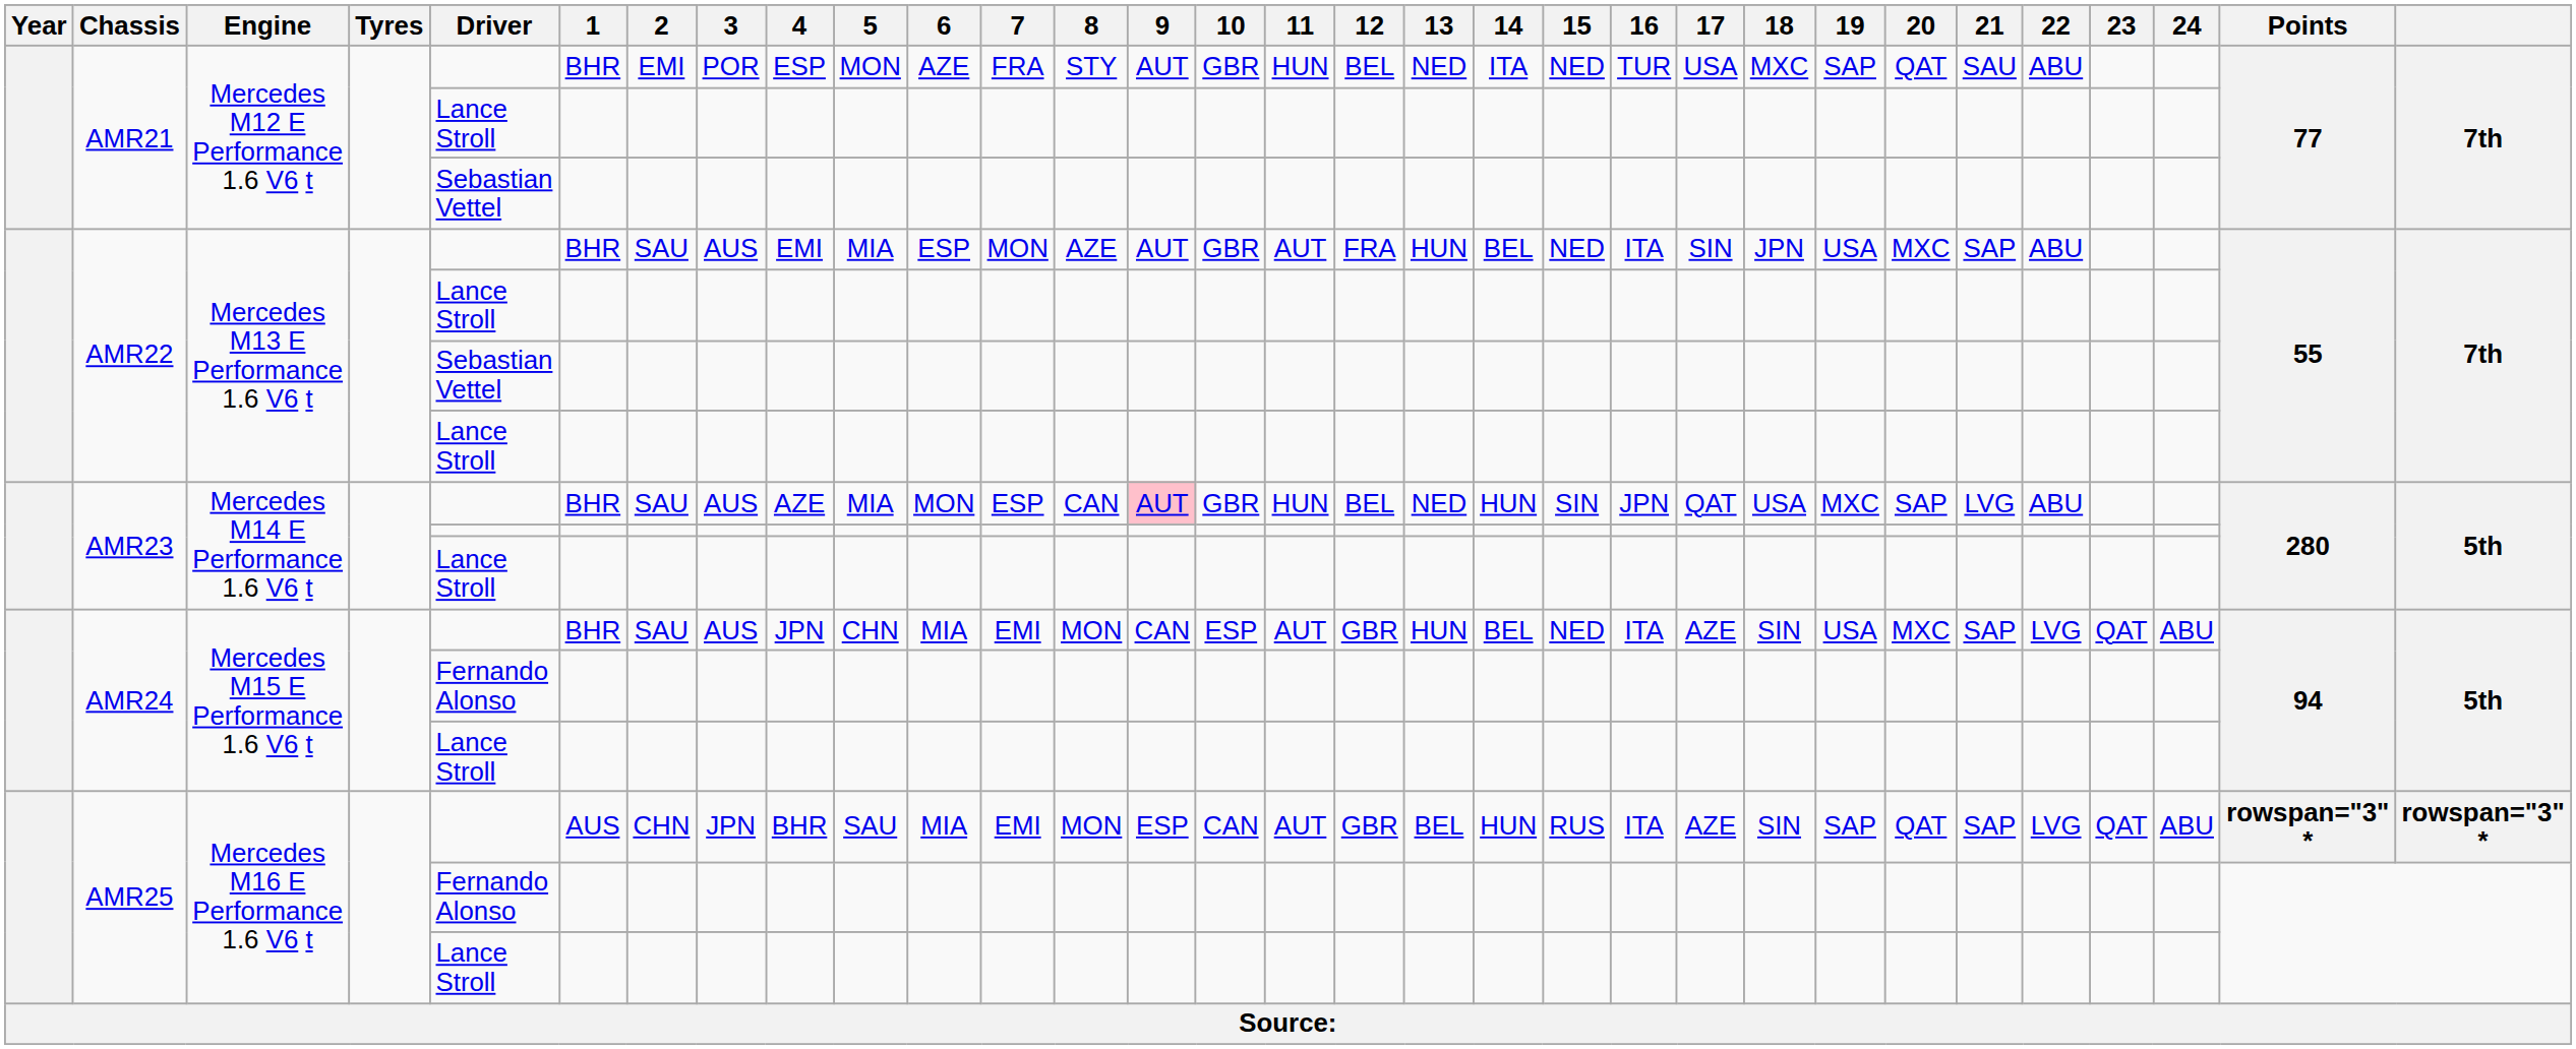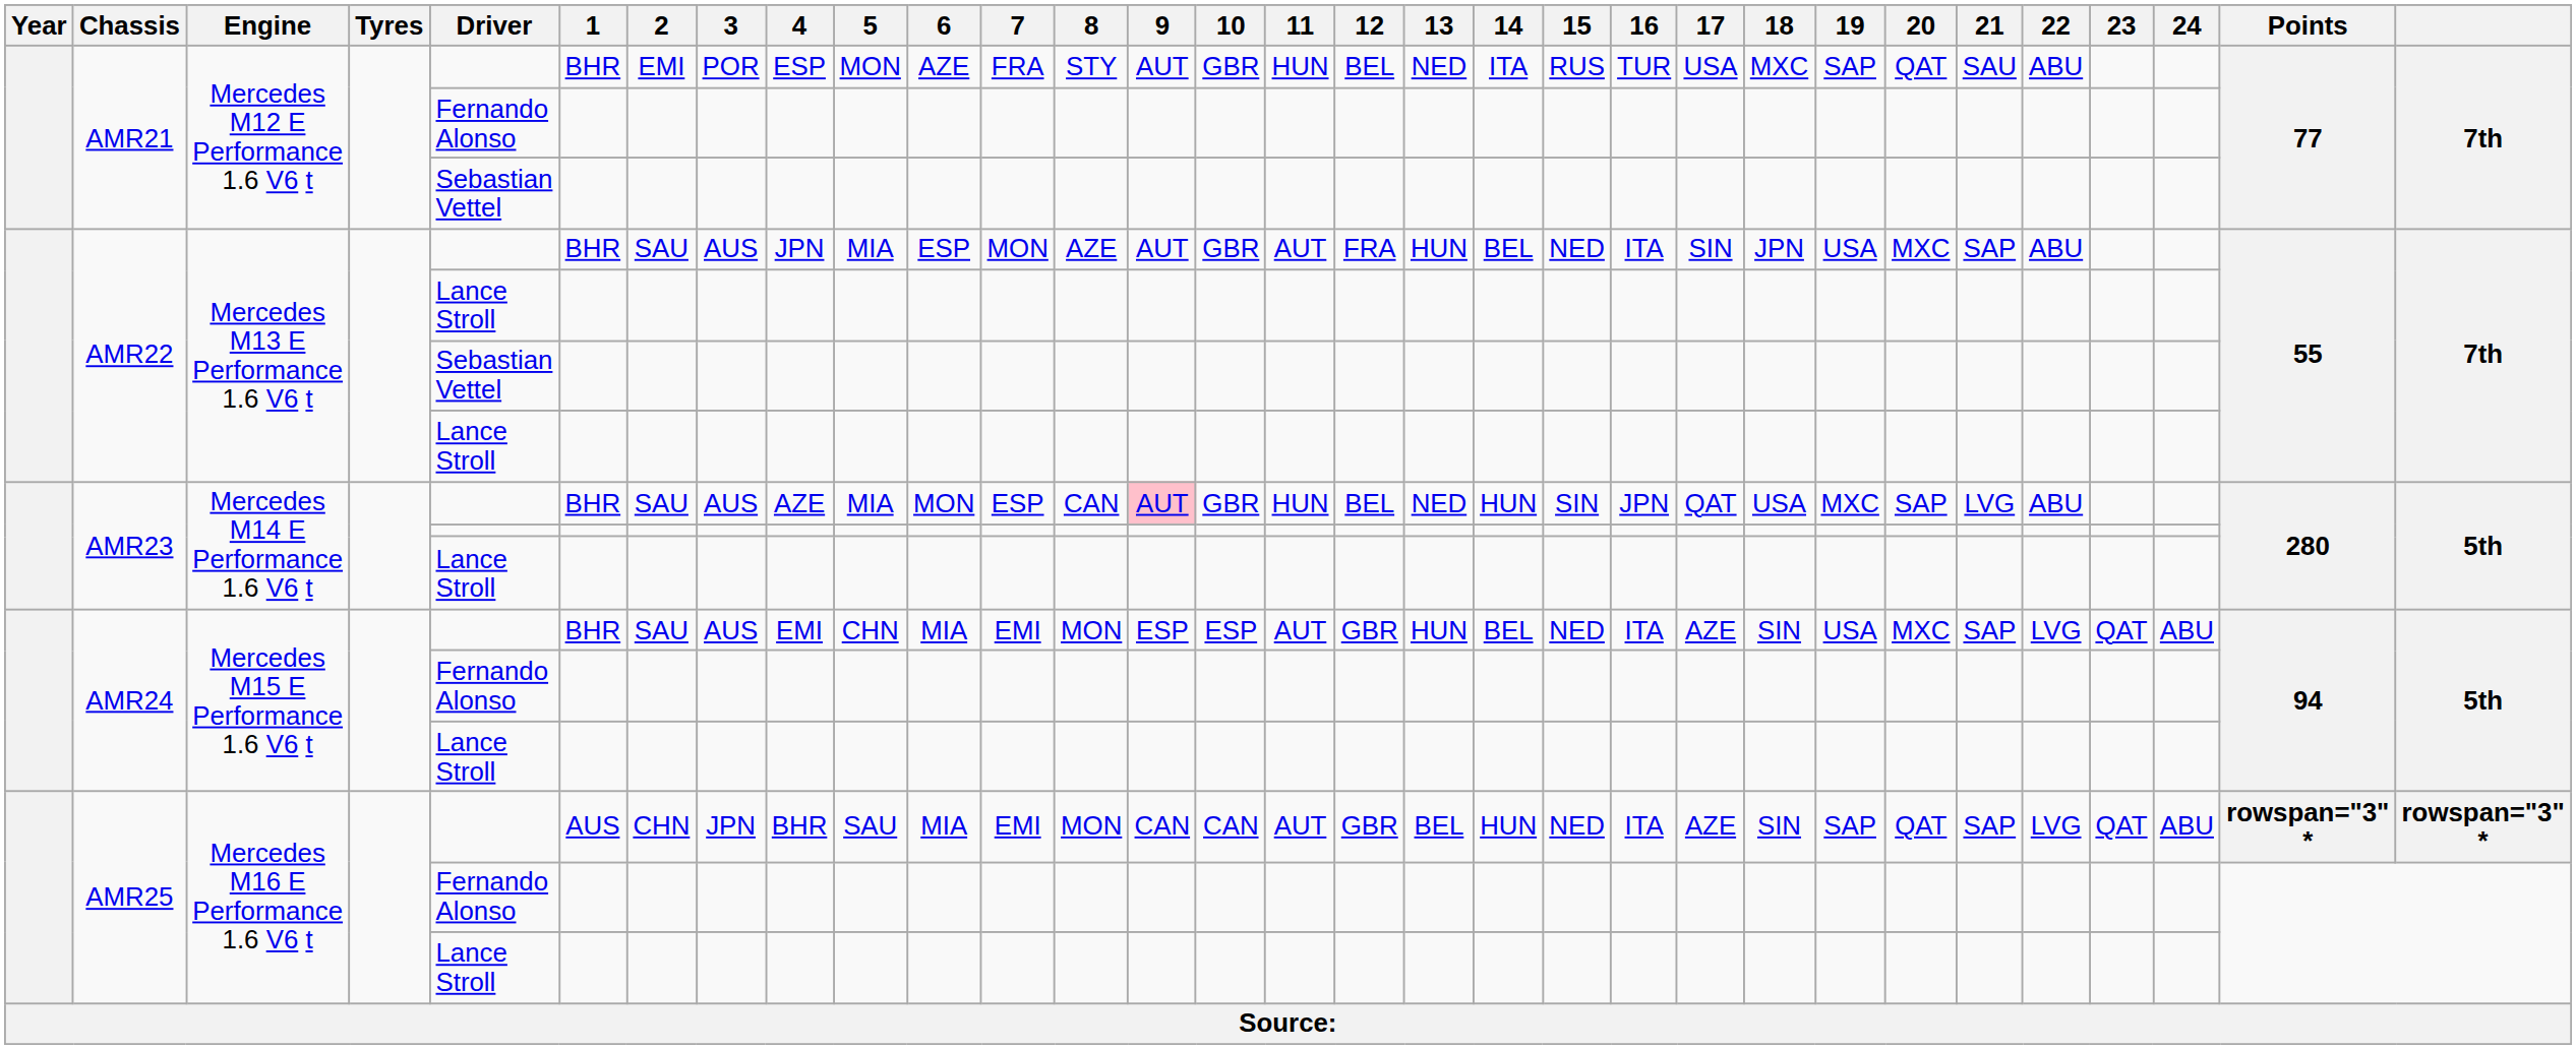row 2 | 15: NED -> RUS
row 3 | Driver: Lance Stroll -> Fernando Alonso
row 5 | 4: EMI -> JPN
row 12 | 4: JPN -> EMI
row 12 | 9: CAN -> ESP
row 15 | 9: ESP -> CAN
row 15 | 15: RUS -> NED
